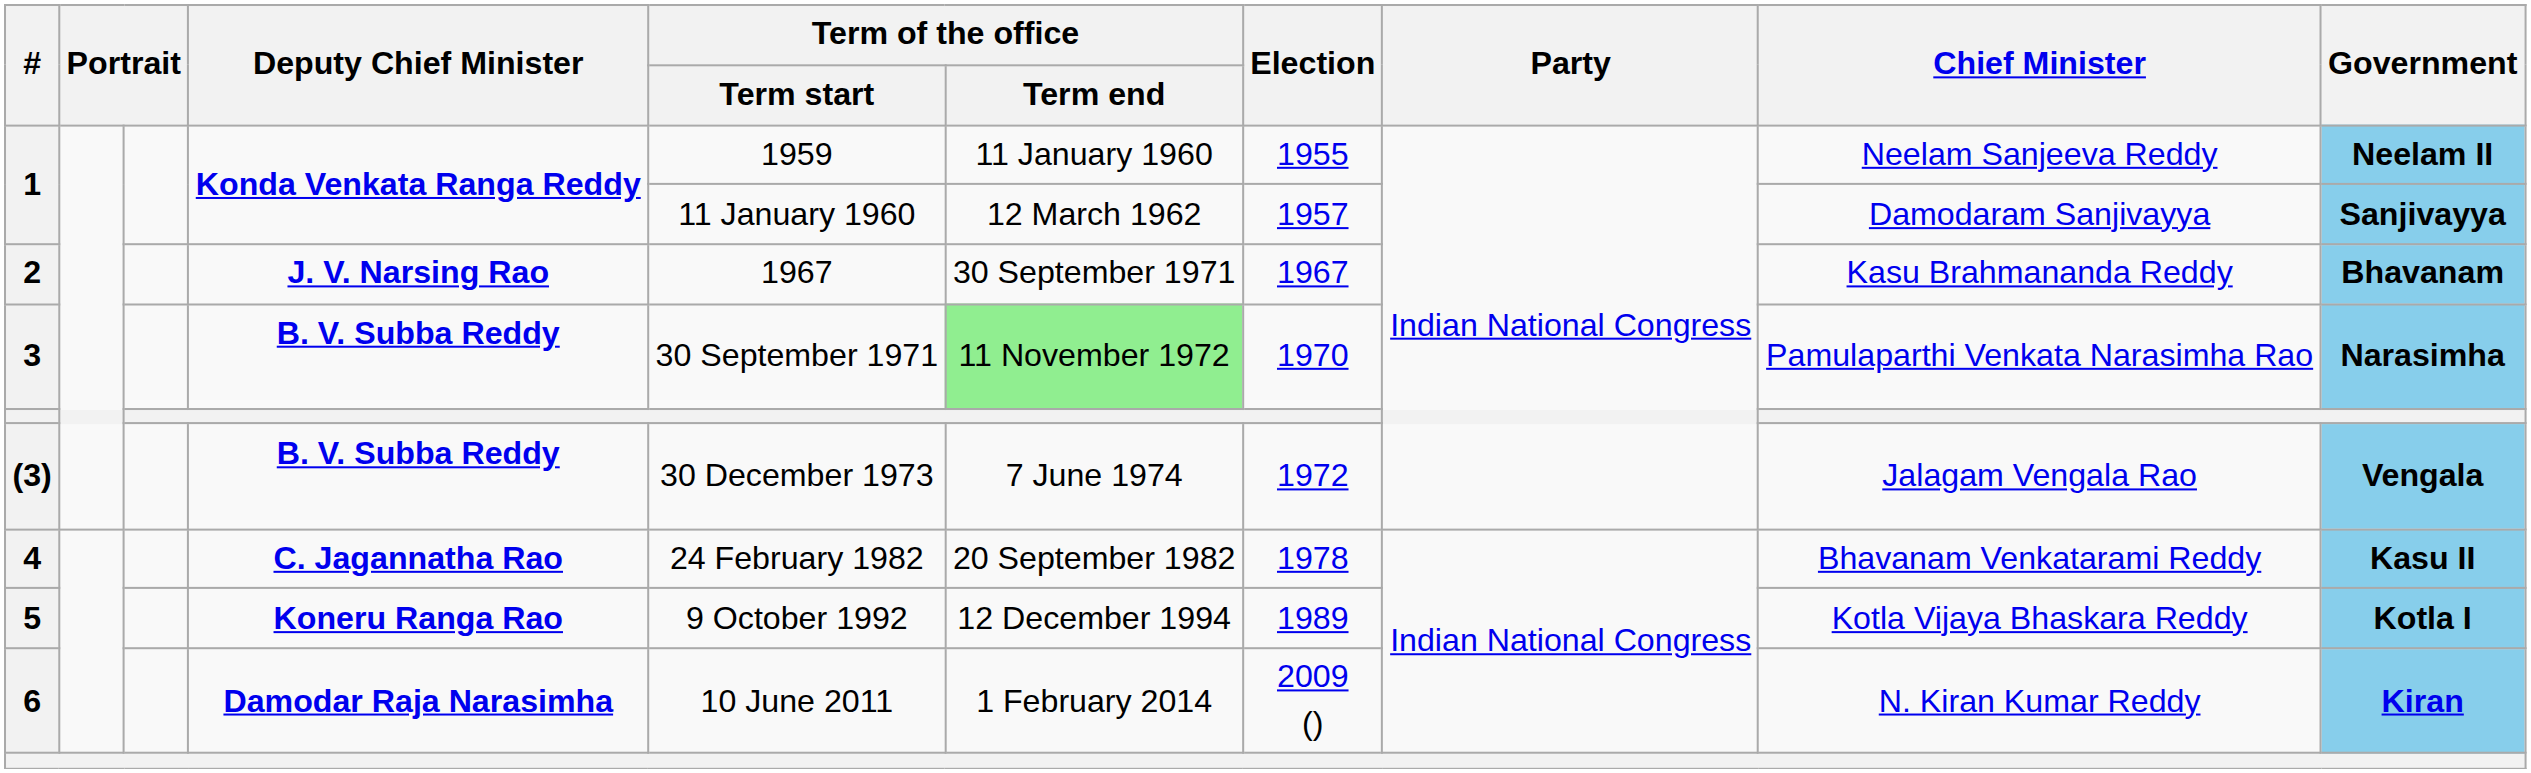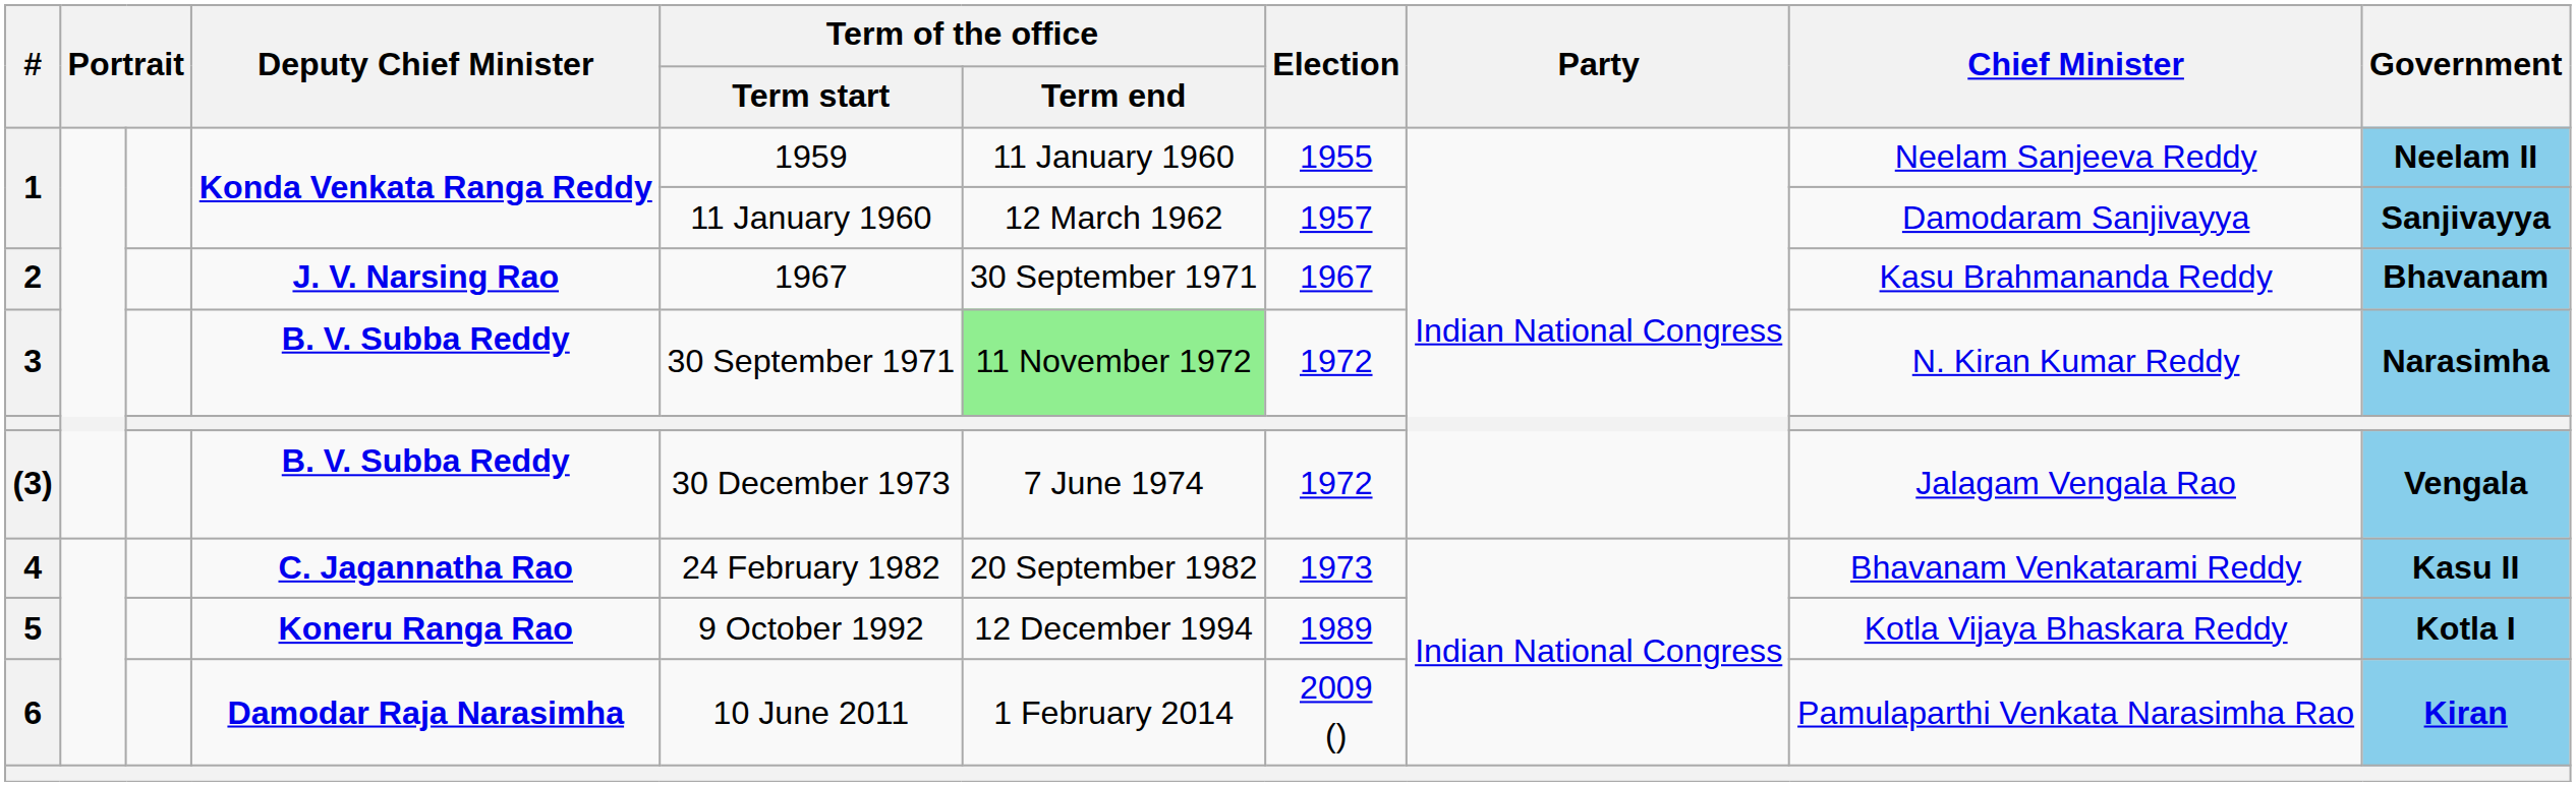3 | Election: 1970 -> 1972
3 | Chief Minister: Pamulaparthi Venkata Narasimha Rao -> N. Kiran Kumar Reddy
4 | Election: 1978 -> 1973
6 | Chief Minister: N. Kiran Kumar Reddy -> Pamulaparthi Venkata Narasimha Rao
